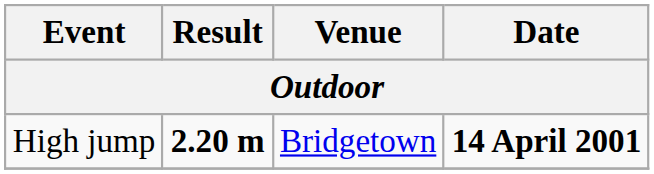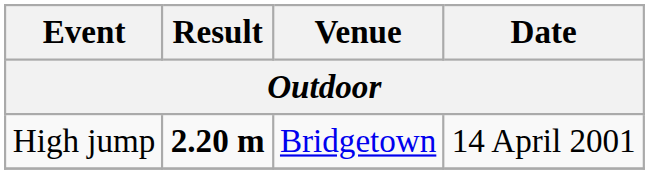High jump | Date: bold -> normal
